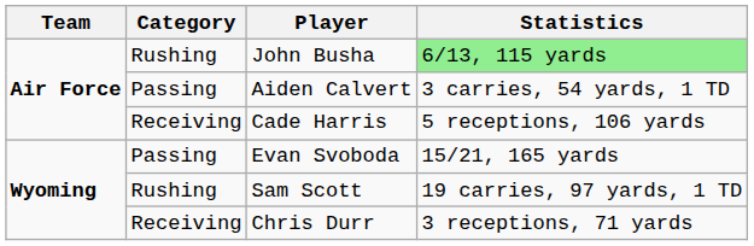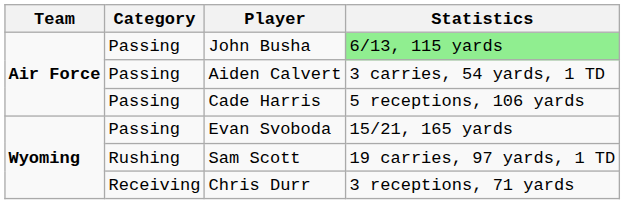John Busha | Category: Rushing -> Passing
Cade Harris | Category: Receiving -> Passing
